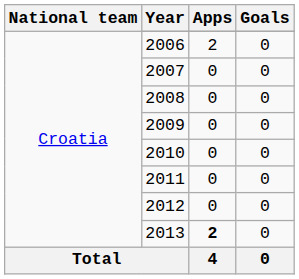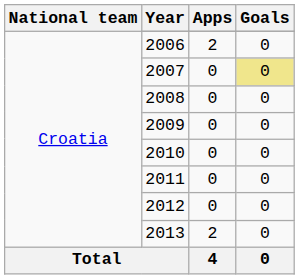2007 | Goals: no background -> khaki background
2013 | Apps: bold -> normal
